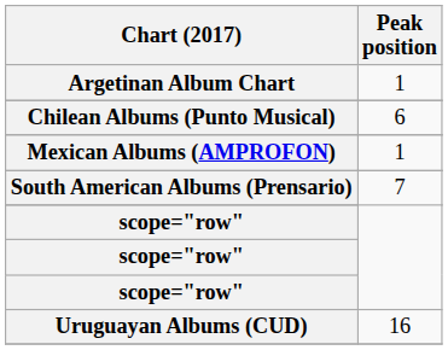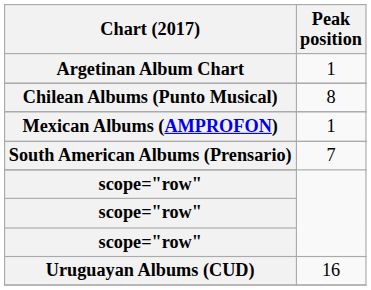Chilean Albums (Punto Musical) | Peak position: 6 -> 8
